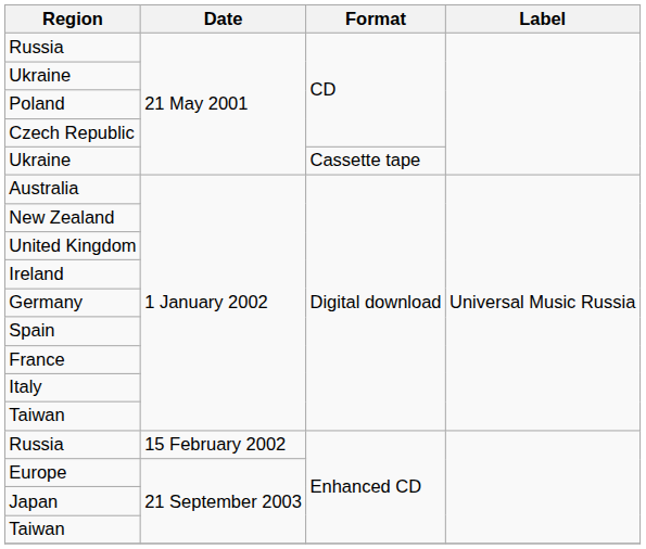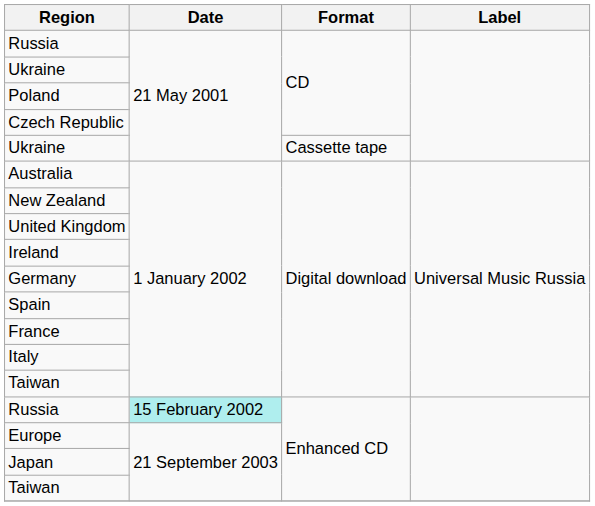Russia / Enhanced CD | Date: no background -> paleturquoise background
